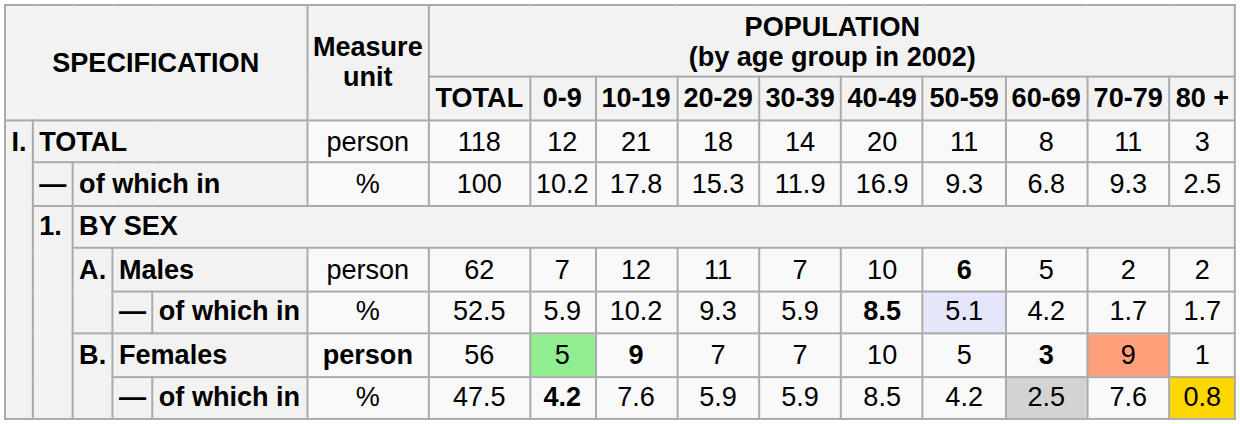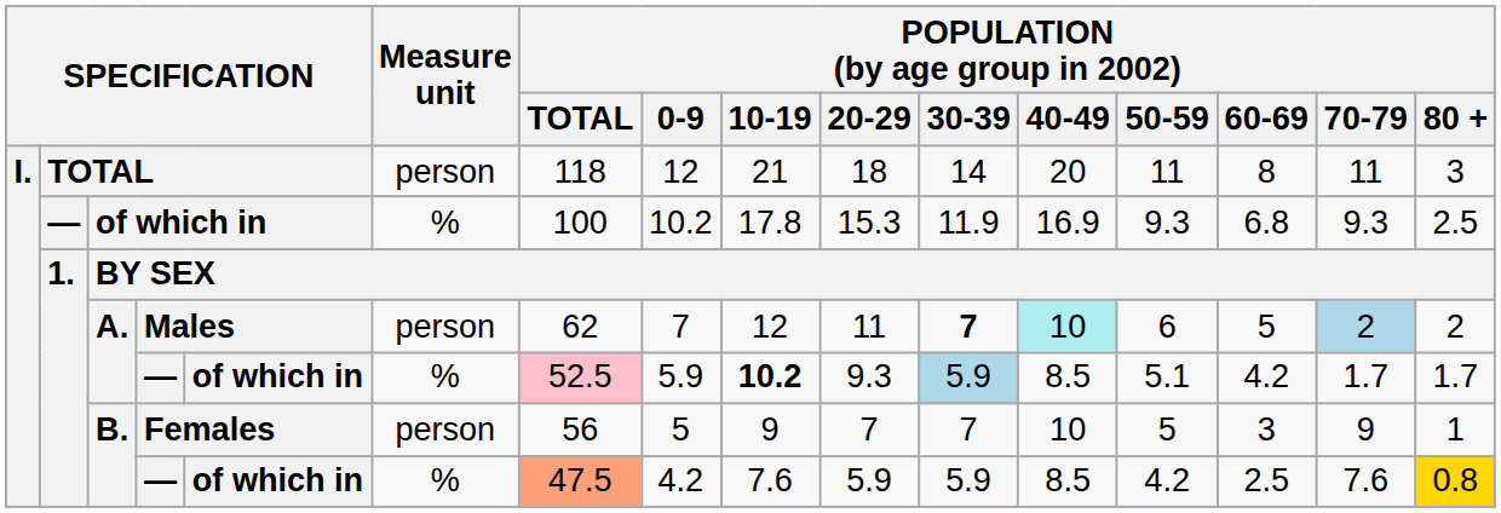Males | POPULATION (by age group in 2002) / 30-39: normal -> bold
Males | POPULATION (by age group in 2002) / 40-49: no background -> paleturquoise background
Males | POPULATION (by age group in 2002) / 50-59: bold -> normal
Males | POPULATION (by age group in 2002) / 70-79: no background -> lightblue background
A. / — | POPULATION (by age group in 2002) / TOTAL: no background -> pink background
A. / — | POPULATION (by age group in 2002) / 10-19: normal -> bold
A. / — | POPULATION (by age group in 2002) / 30-39: no background -> lightblue background
A. / — | POPULATION (by age group in 2002) / 40-49: bold -> normal
A. / — | POPULATION (by age group in 2002) / 50-59: lavender background -> no background
Females | Measure unit: bold -> normal
Females | POPULATION (by age group in 2002) / 0-9: lightgreen background -> no background
Females | POPULATION (by age group in 2002) / 10-19: bold -> normal
Females | POPULATION (by age group in 2002) / 60-69: bold -> normal
Females | POPULATION (by age group in 2002) / 70-79: lightsalmon background -> no background
B. / — | POPULATION (by age group in 2002) / TOTAL: no background -> lightsalmon background
B. / — | POPULATION (by age group in 2002) / 0-9: bold -> normal
B. / — | POPULATION (by age group in 2002) / 60-69: lightgrey background -> no background
